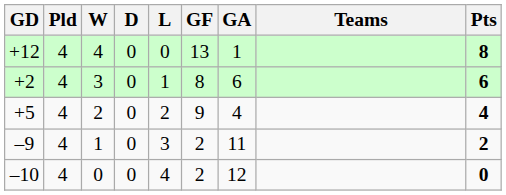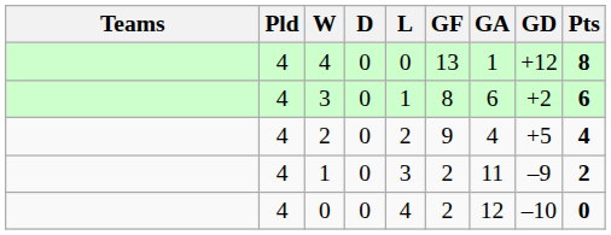columns swapped: Teams <-> GD
